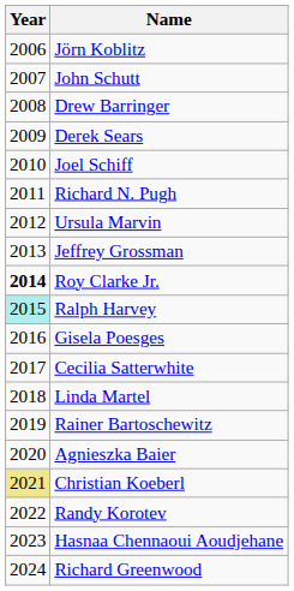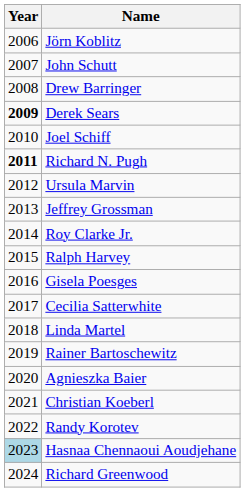Derek Sears | Year: normal -> bold
Richard N. Pugh | Year: normal -> bold
Roy Clarke Jr. | Year: bold -> normal
Ralph Harvey | Year: paleturquoise background -> no background
Christian Koeberl | Year: khaki background -> no background
Hasnaa Chennaoui Aoudjehane | Year: no background -> lightblue background
